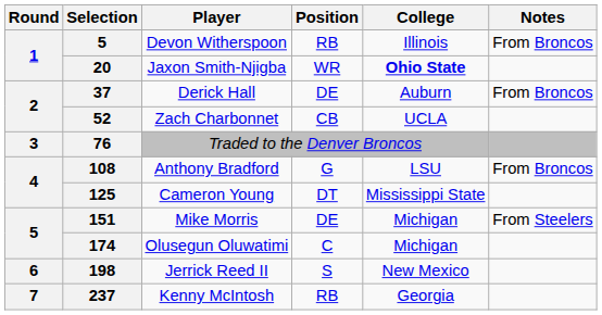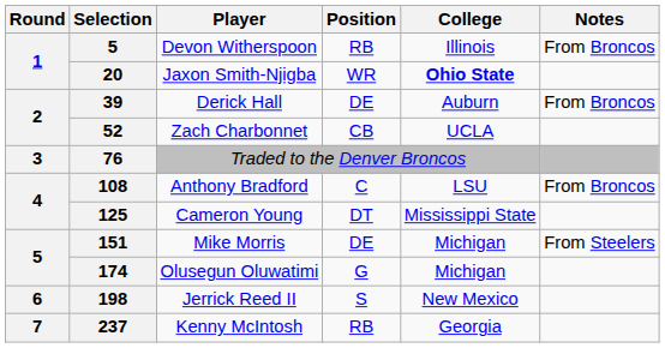Derick Hall | Selection: 37 -> 39
Anthony Bradford | Position: G -> C
Olusegun Oluwatimi | Position: C -> G
